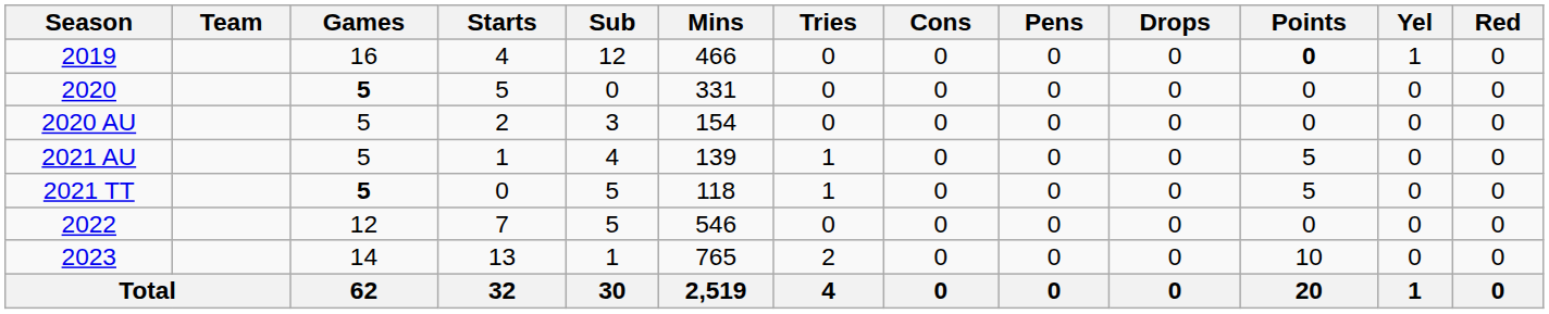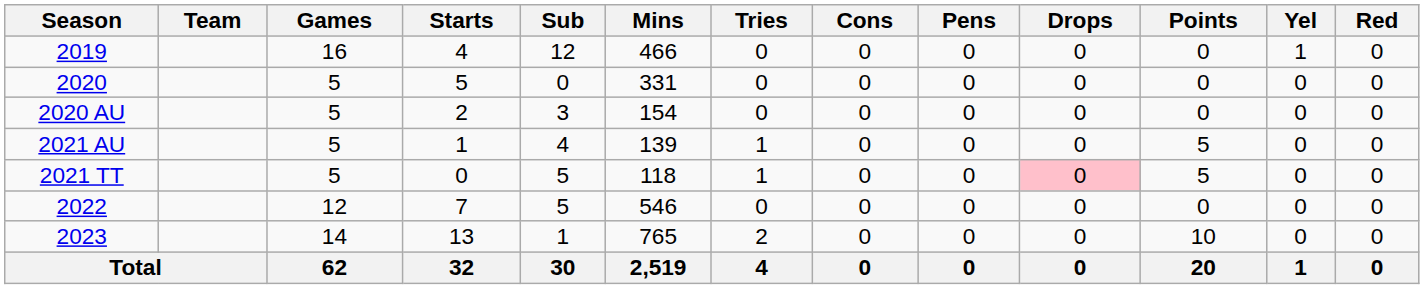2019 | Points: bold -> normal
2020 | Games: bold -> normal
2021 TT | Games: bold -> normal
2021 TT | Drops: no background -> pink background
